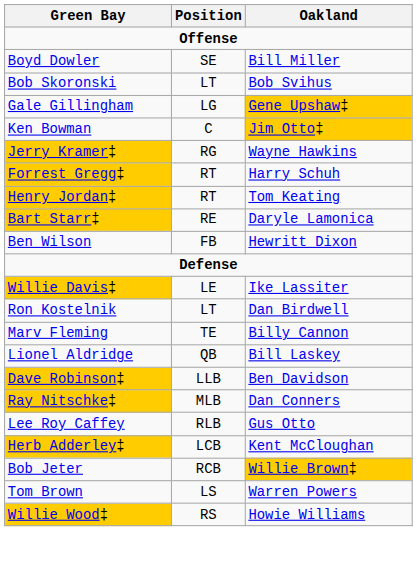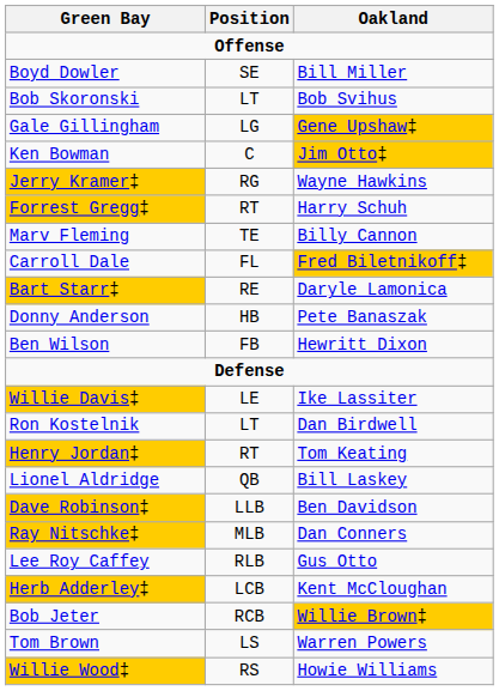rows swapped: Marv Fleming <-> Henry Jordan‡
+ row: Carroll Dale | FL | Fred Biletnikoff‡
+ row: Donny Anderson | HB | Pete Banaszak
